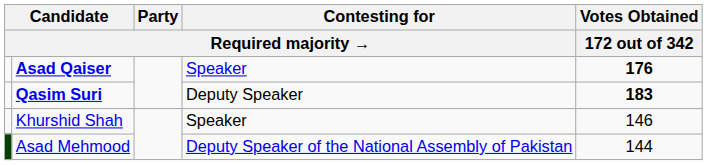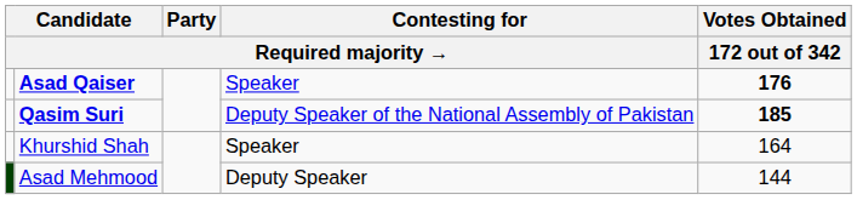Qasim Suri | Contesting for / Required majority →: Deputy Speaker -> Deputy Speaker of the National Assembly of Pakistan
Qasim Suri | Votes Obtained / 172 out of 342: 183 -> 185
Khurshid Shah | Votes Obtained / 172 out of 342: 146 -> 164
Asad Mehmood | Contesting for / Required majority →: Deputy Speaker of the National Assembly of Pakistan -> Deputy Speaker
